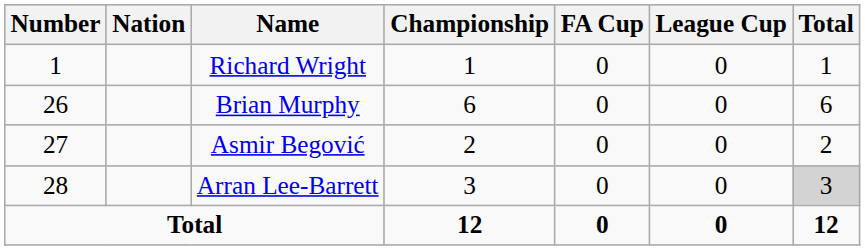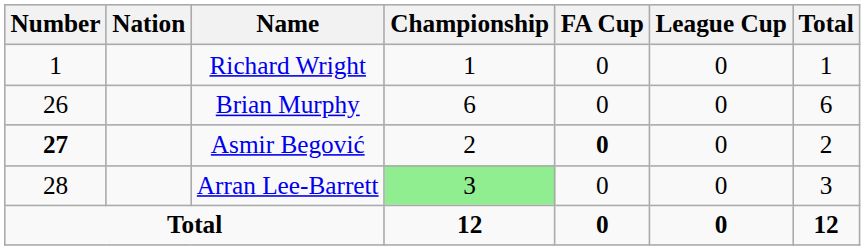Asmir Begović | Number: normal -> bold
Asmir Begović | FA Cup: normal -> bold
Arran Lee-Barrett | Championship: no background -> lightgreen background
Arran Lee-Barrett | Total: lightgrey background -> no background
